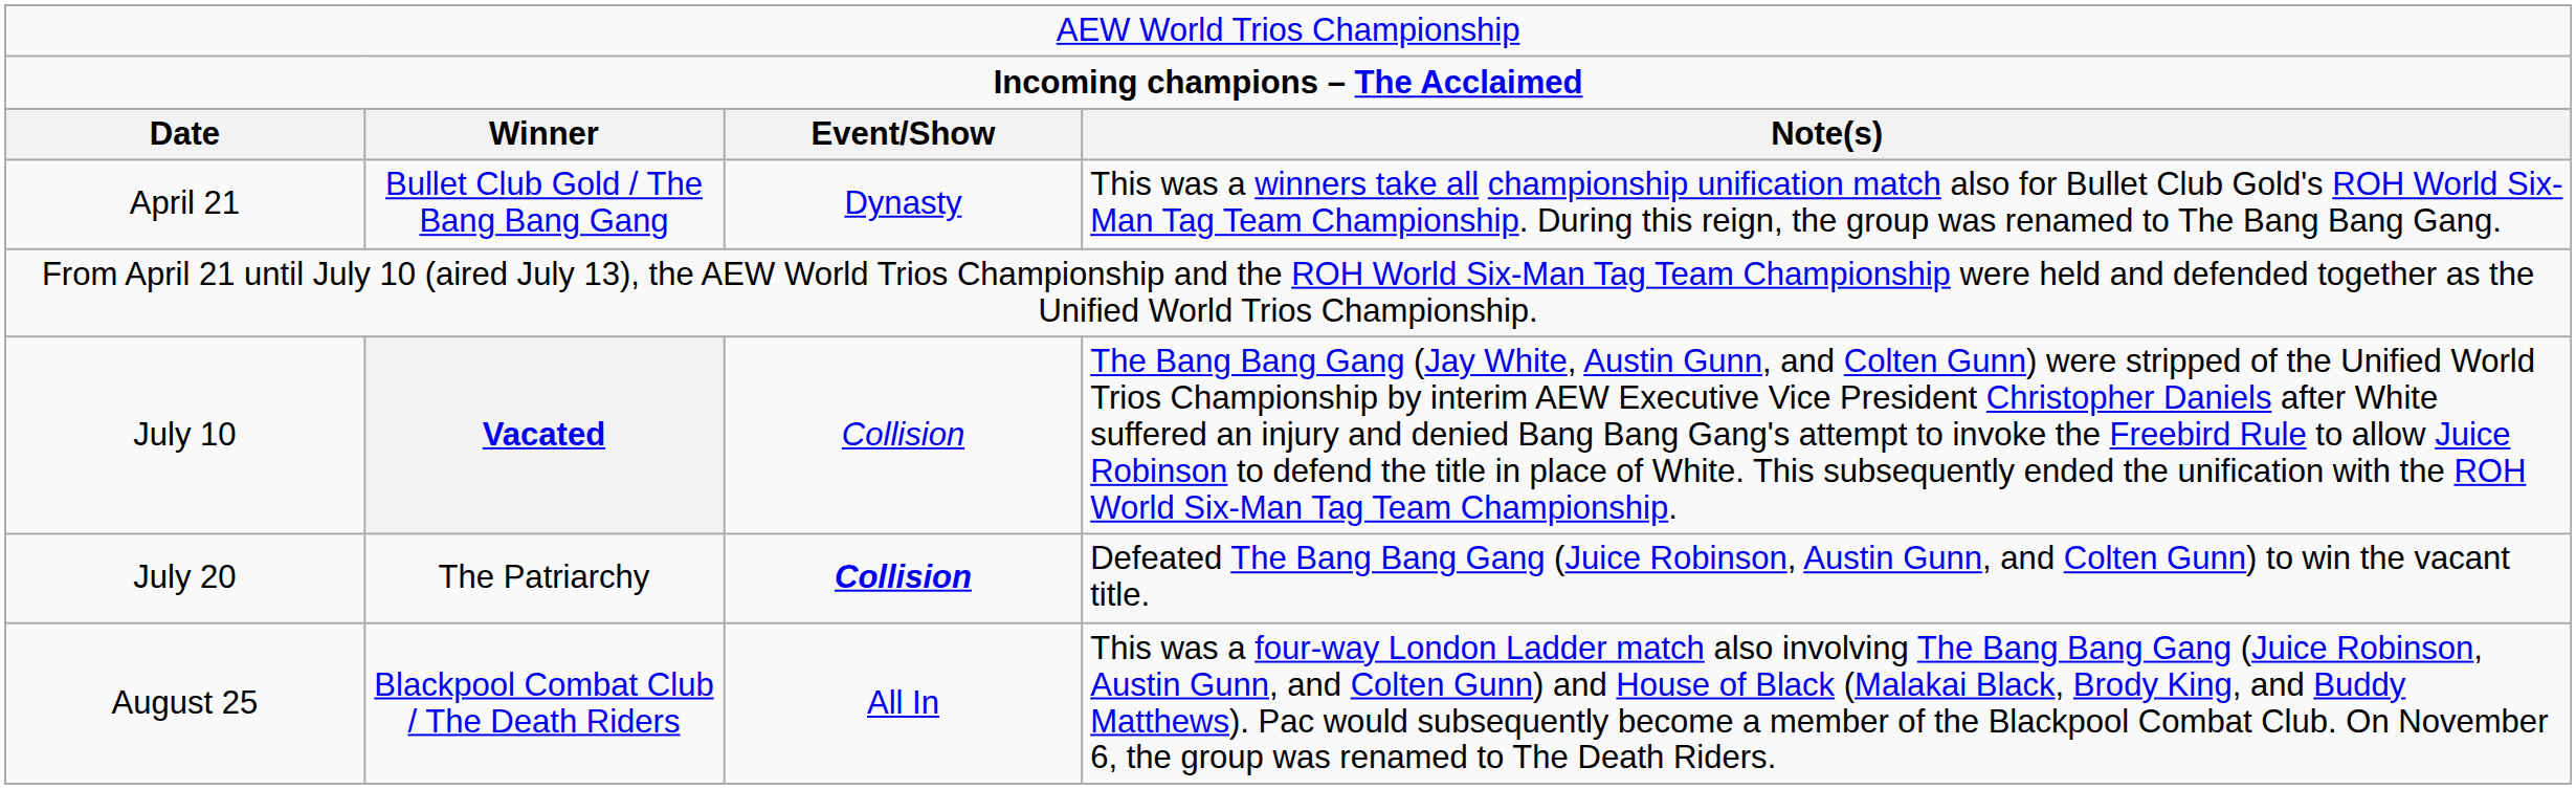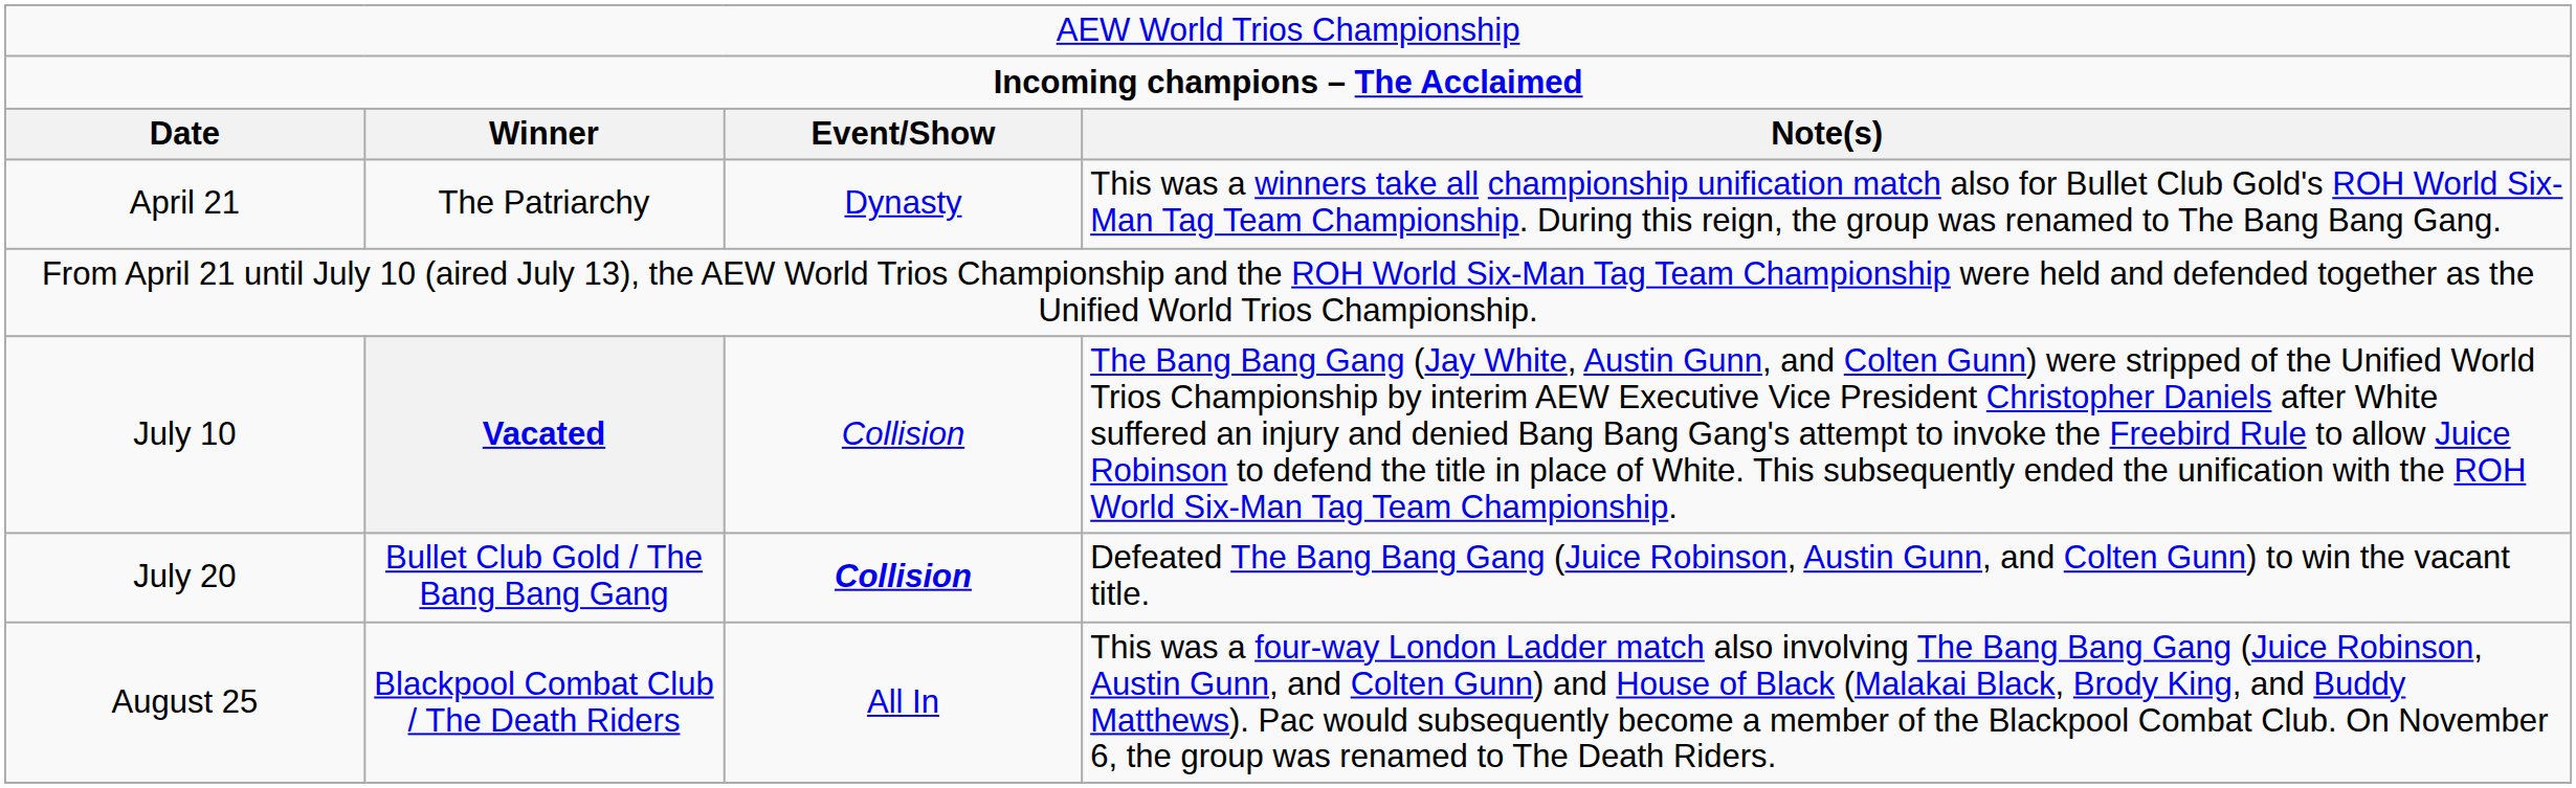April 21 | column 2: Bullet Club Gold / The Bang Bang Gang -> The Patriarchy
July 20 | column 2: The Patriarchy -> Bullet Club Gold / The Bang Bang Gang
